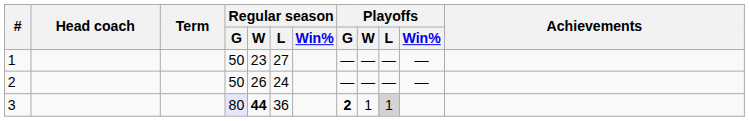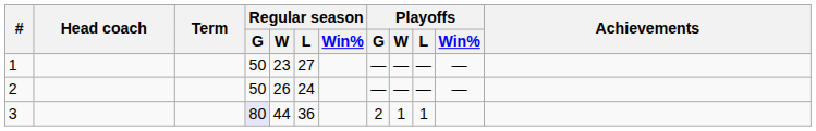3 | Regular season / W: bold -> normal
3 | Playoffs / G: bold -> normal
3 | Playoffs / L: lightgrey background -> no background
